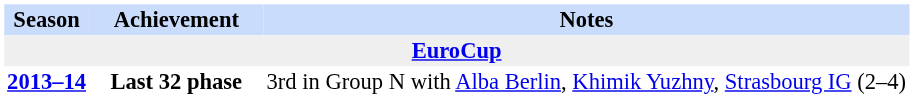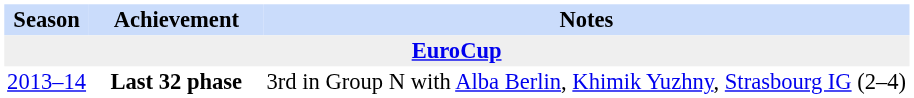Last 32 phase | Season: bold -> normal
